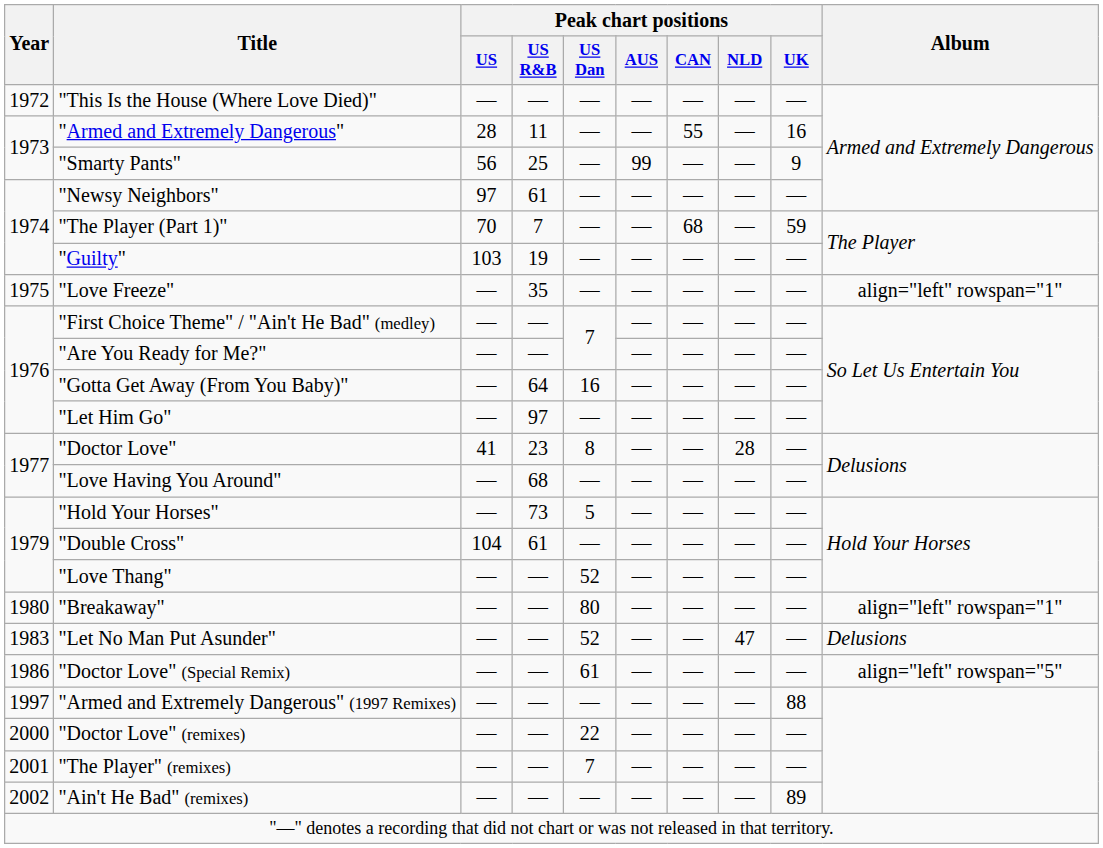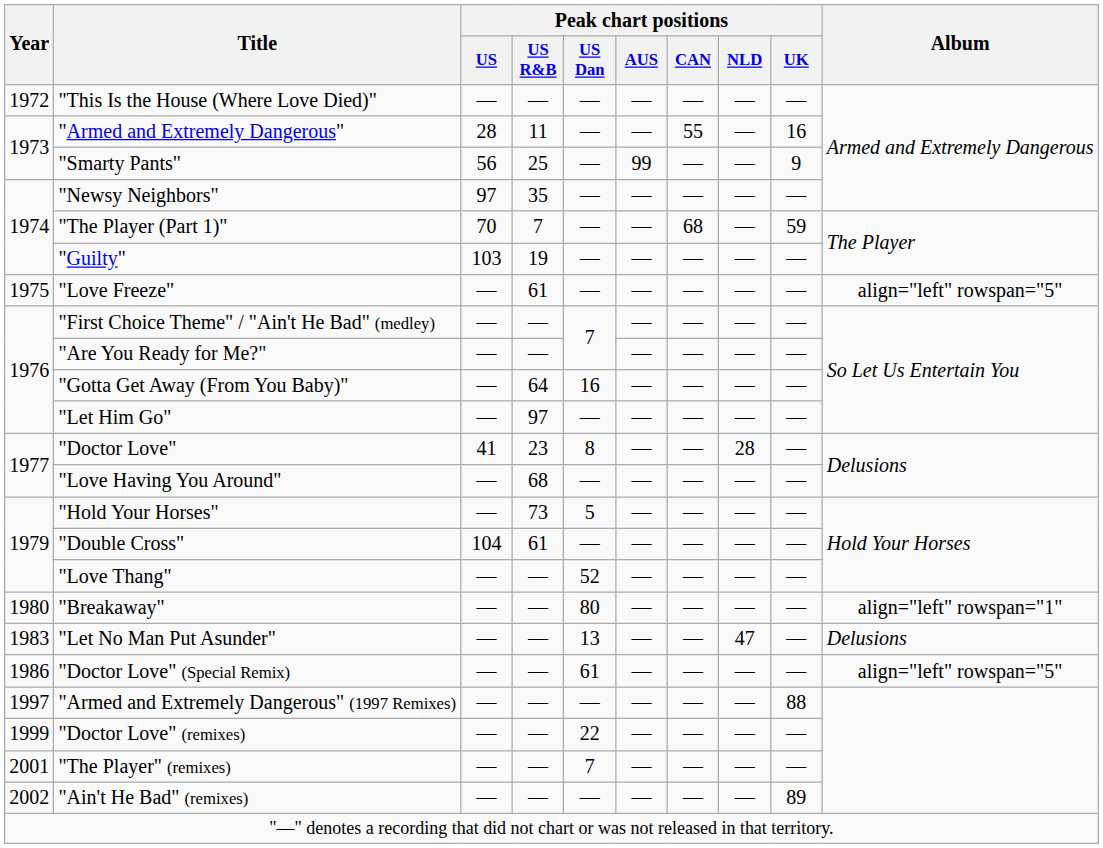"Newsy Neighbors" | Peak chart positions / US R&B: 61 -> 35
"Love Freeze" | Peak chart positions / US R&B: 35 -> 61
"Love Freeze" | Album: align="left" rowspan="1" -> align="left" rowspan="5"
"Let No Man Put Asunder" | Peak chart positions / US Dan: 52 -> 13
"Doctor Love" (remixes) | Year: 2000 -> 1999
